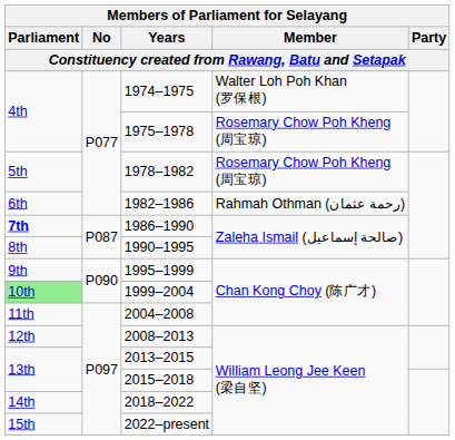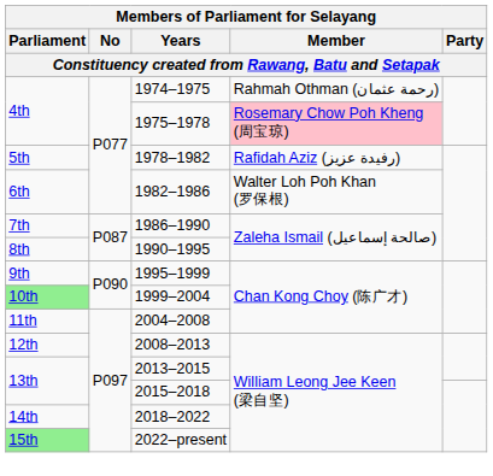1974–1975 | Member: Walter Loh Poh Khan (罗保根) -> Rahmah Othman (رحمة عثمان)
1975–1978 | Member: no background -> pink background
1978–1982 | Member: Rosemary Chow Poh Kheng (周宝琼) -> Rafidah Aziz (رفيدة عزيز)
1982–1986 | Member: Rahmah Othman (رحمة عثمان) -> Walter Loh Poh Khan (罗保根)
1986–1990 | Parliament: bold -> normal
2022–present | Parliament: no background -> lightgreen background
